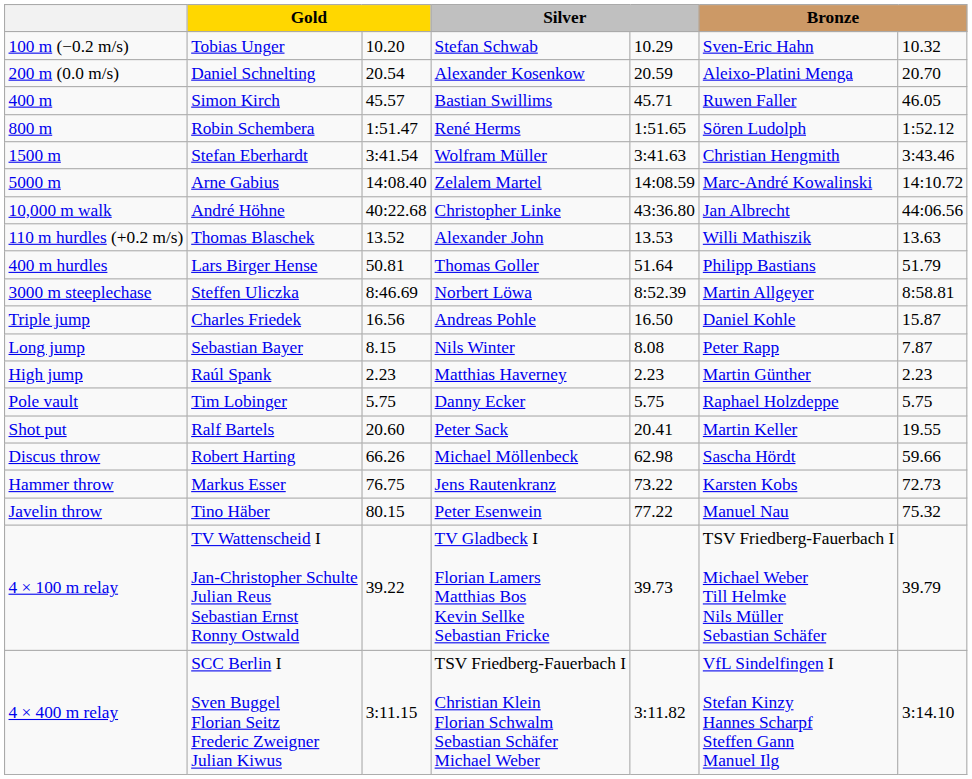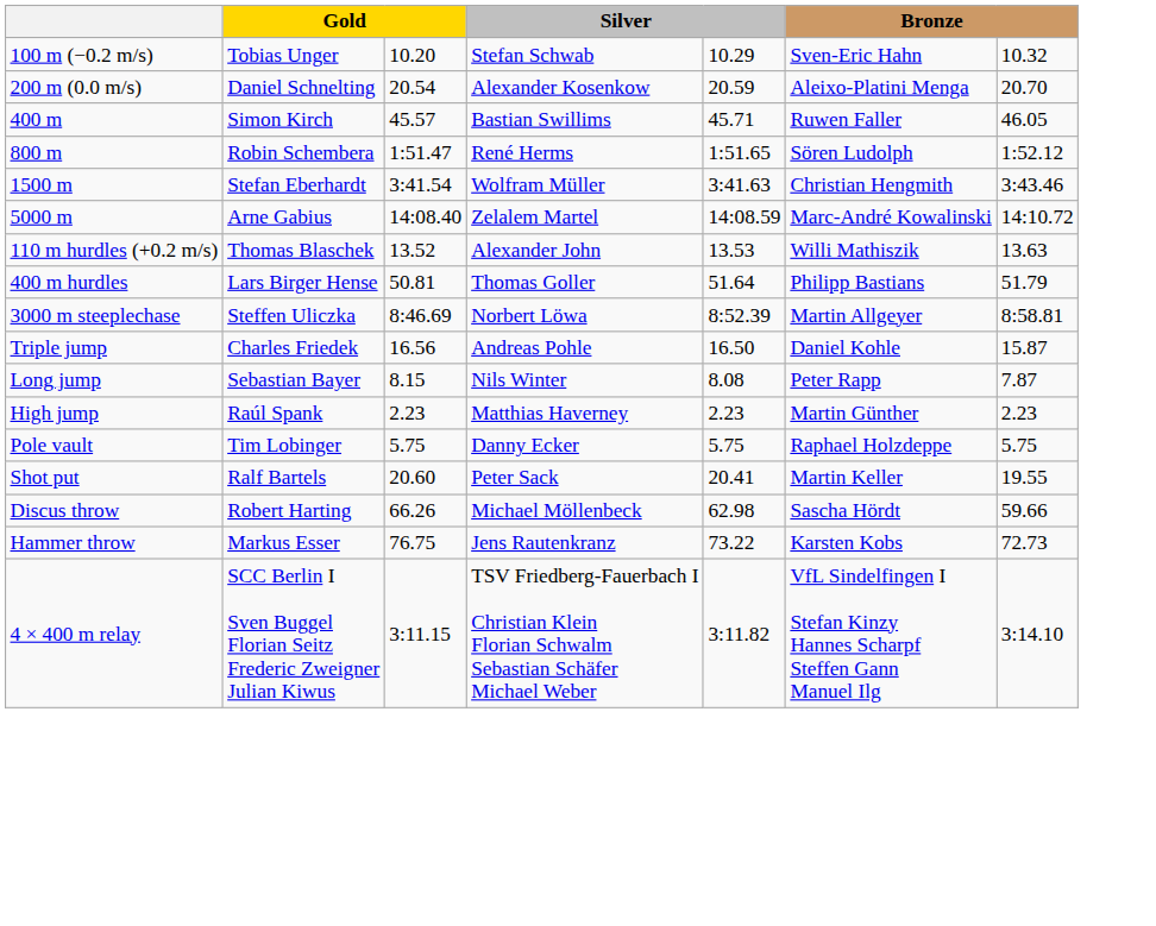- row: 10,000 m walk | André Höhne | 40:22.68 | Christopher Linke | 43:36.80 | Jan Albrecht | 44:06.56
- row: Javelin throw | Tino Häber | 80.15 | Peter Esenwein | 77.22 | Manuel Nau | 75.32
- row: 4 × 100 m relay | TV Wattenscheid I Jan-Christopher Schulte Julian Reus Sebastian Ernst Ronny Ostwald | 39.22 | TV Gladbeck I Florian Lamers Matthias Bos Kevin Sellke Sebastian Fricke | 39.73 | TSV Friedberg-Fauerbach I Michael Weber Till Helmke Nils Müller Sebastian Schäfer | 39.79
